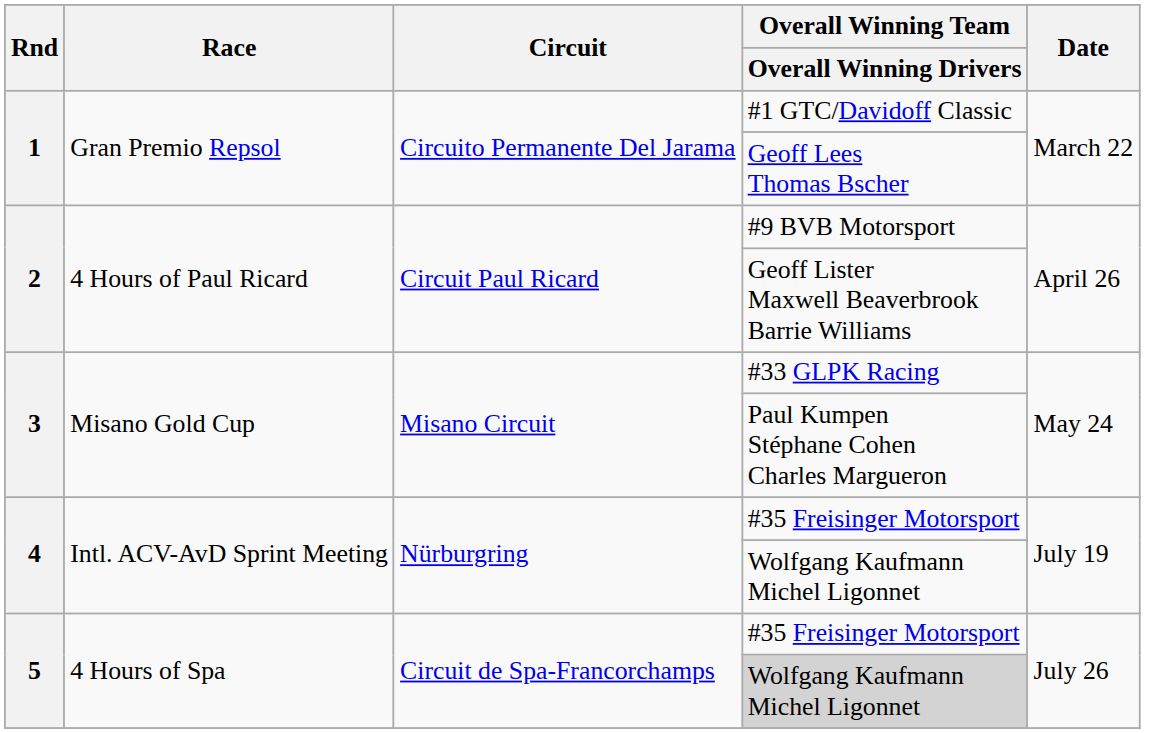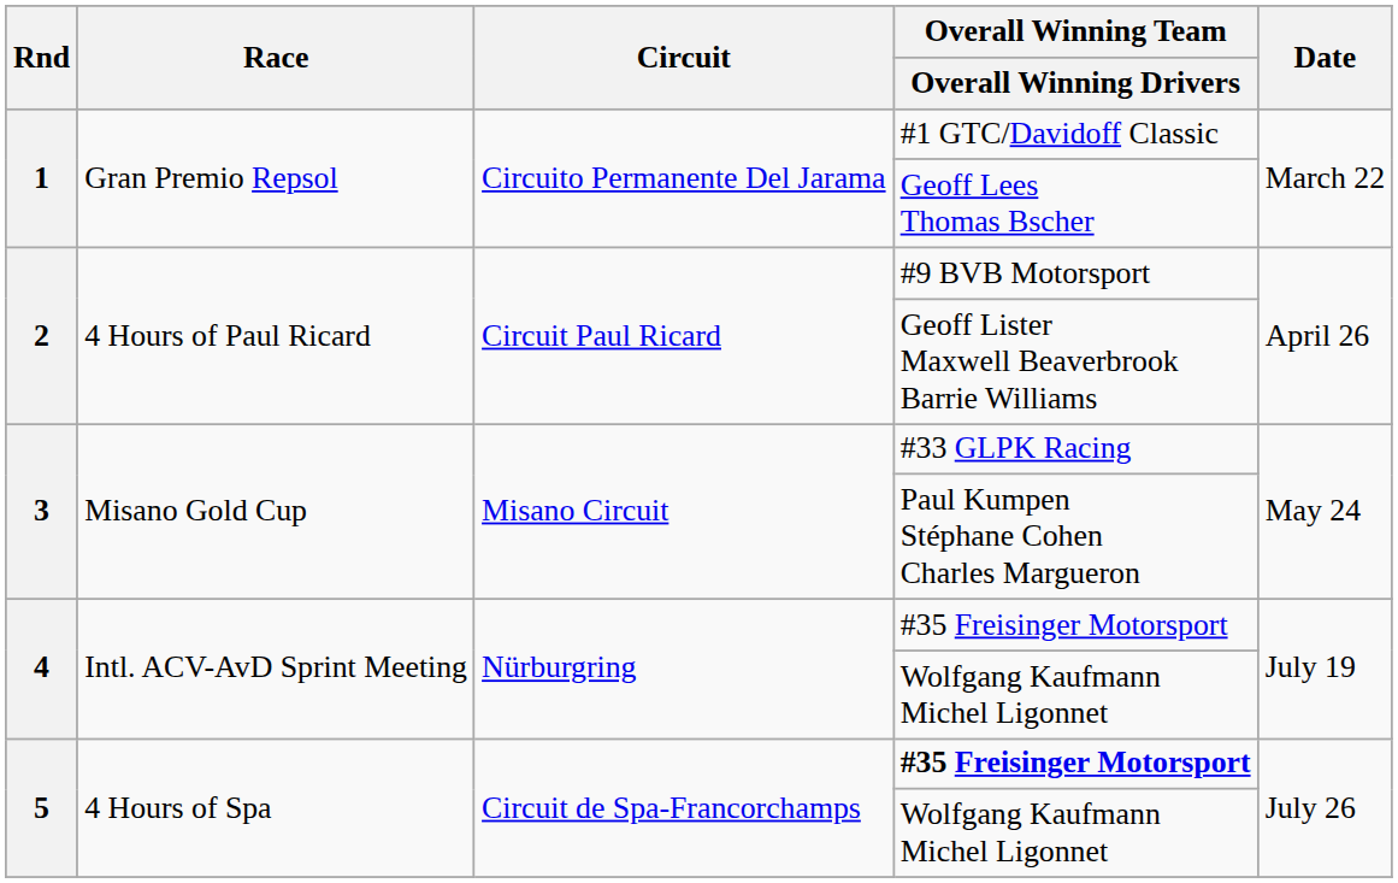5 / #35 Freisinger Motorsport | Overall Winning Team / Overall Winning Drivers: normal -> bold
5 / Wolfgang Kaufmann Michel Ligonnet | Overall Winning Team / Overall Winning Drivers: lightgrey background -> no background
